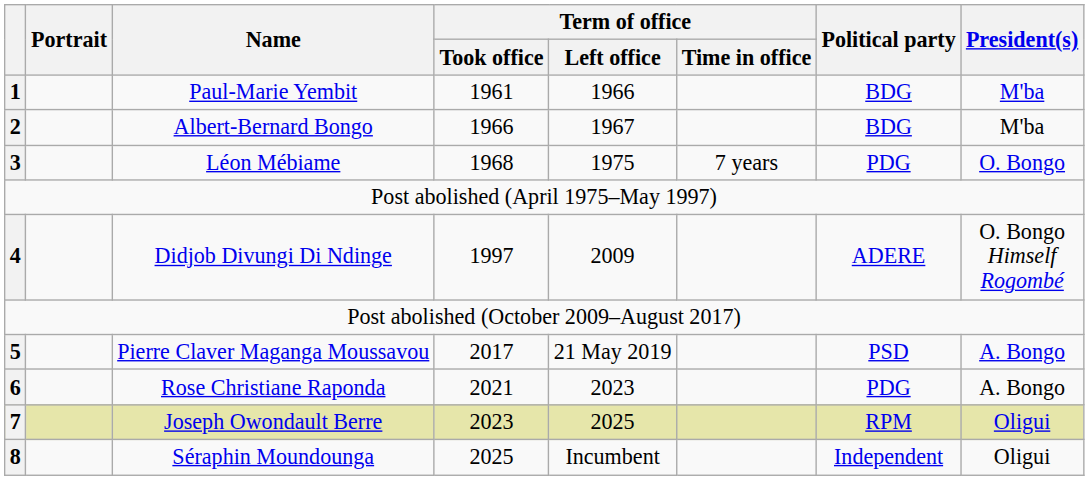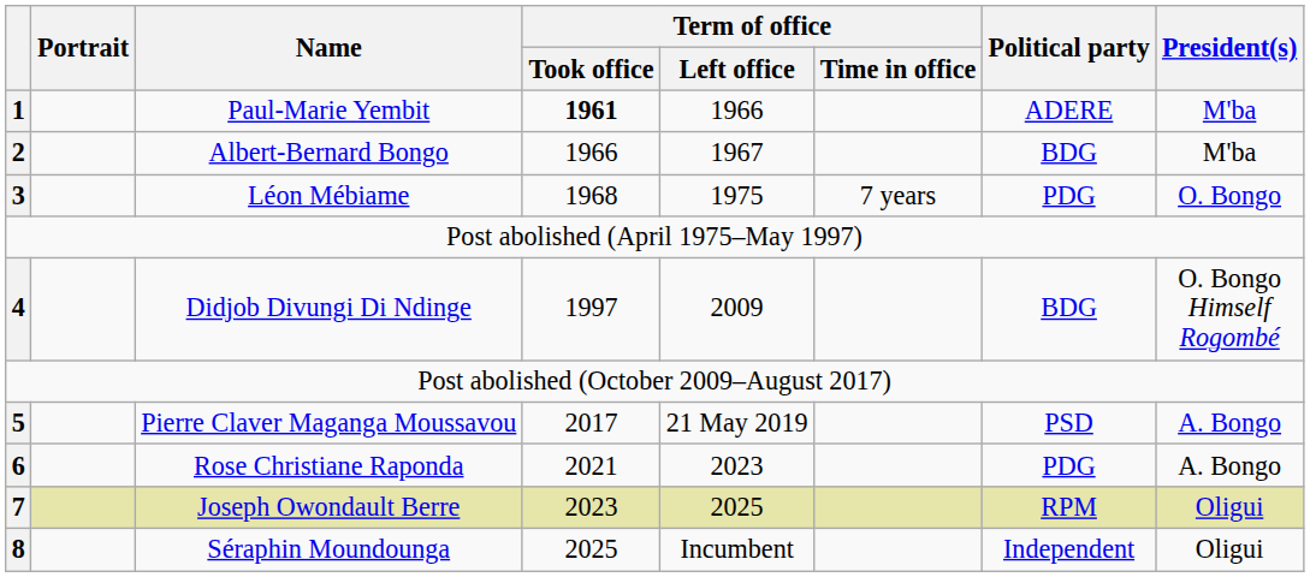Paul-Marie Yembit | Term of office / Took office: normal -> bold
Paul-Marie Yembit | Political party: BDG -> ADERE
Didjob Divungi Di Ndinge | Political party: ADERE -> BDG
